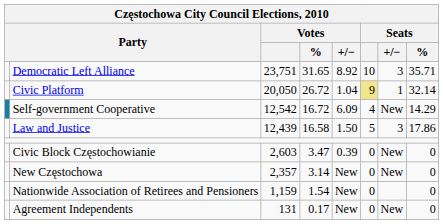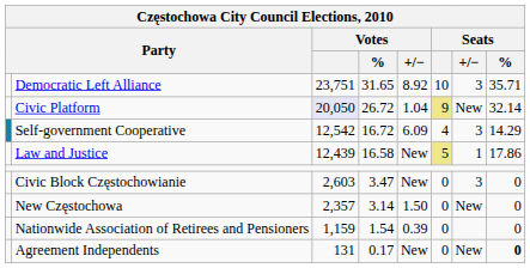Civic Platform | Votes: no background -> lavender background
Civic Platform | Seats / +/−: 1 -> New
Self-government Cooperative | Seats / +/−: New -> 3
Law and Justice | Votes / +/−: 1.50 -> New
Law and Justice | Seats: no background -> khaki background
Law and Justice | Seats / +/−: 3 -> 1
Civic Block Częstochowianie | Votes / +/−: 0.39 -> New
Civic Block Częstochowianie | Seats / +/−: New -> 3
New Częstochowa | Votes / +/−: New -> 1.50
Nationwide Association of Retirees and Pensioners | Votes / +/−: New -> 0.39
Agreement Independents | Seats / %: normal -> bold
